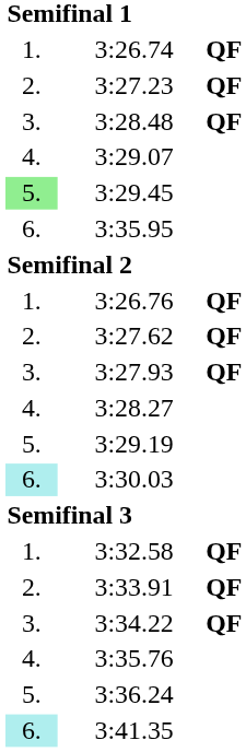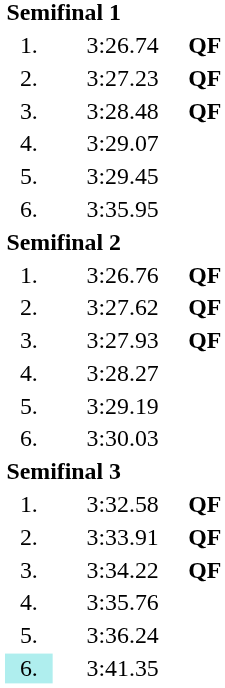3:29.45 | column 1: lightgreen background -> no background
3:30.03 | column 1: paleturquoise background -> no background
